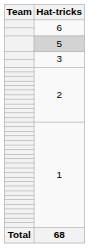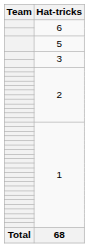row 4 | Hat-tricks: lightgrey background -> no background
